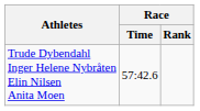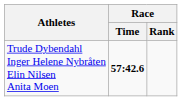Trude Dybendahl Inger Helene Nybråten Elin Nilsen Anita Moen | Race / Time: normal -> bold
